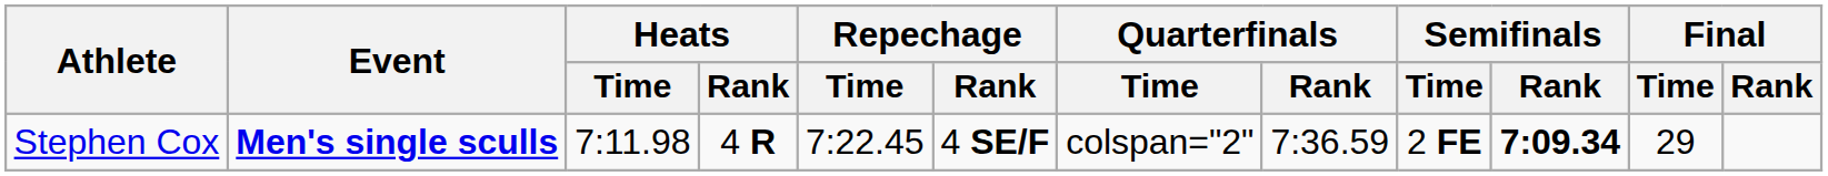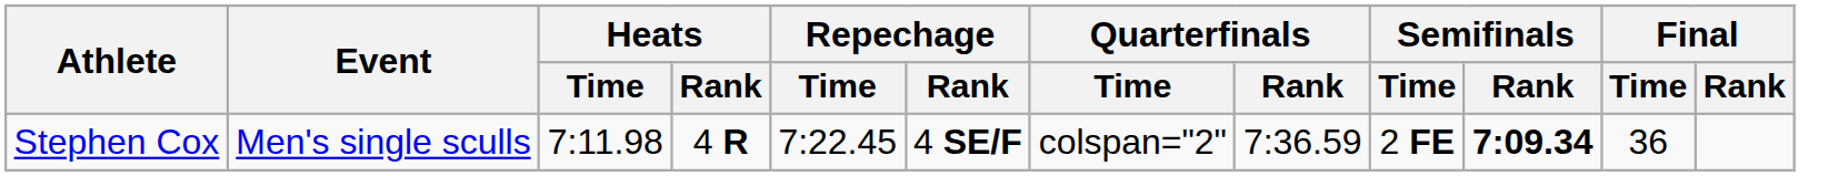Stephen Cox | Event: bold -> normal
Stephen Cox | Final / Time: 29 -> 36
